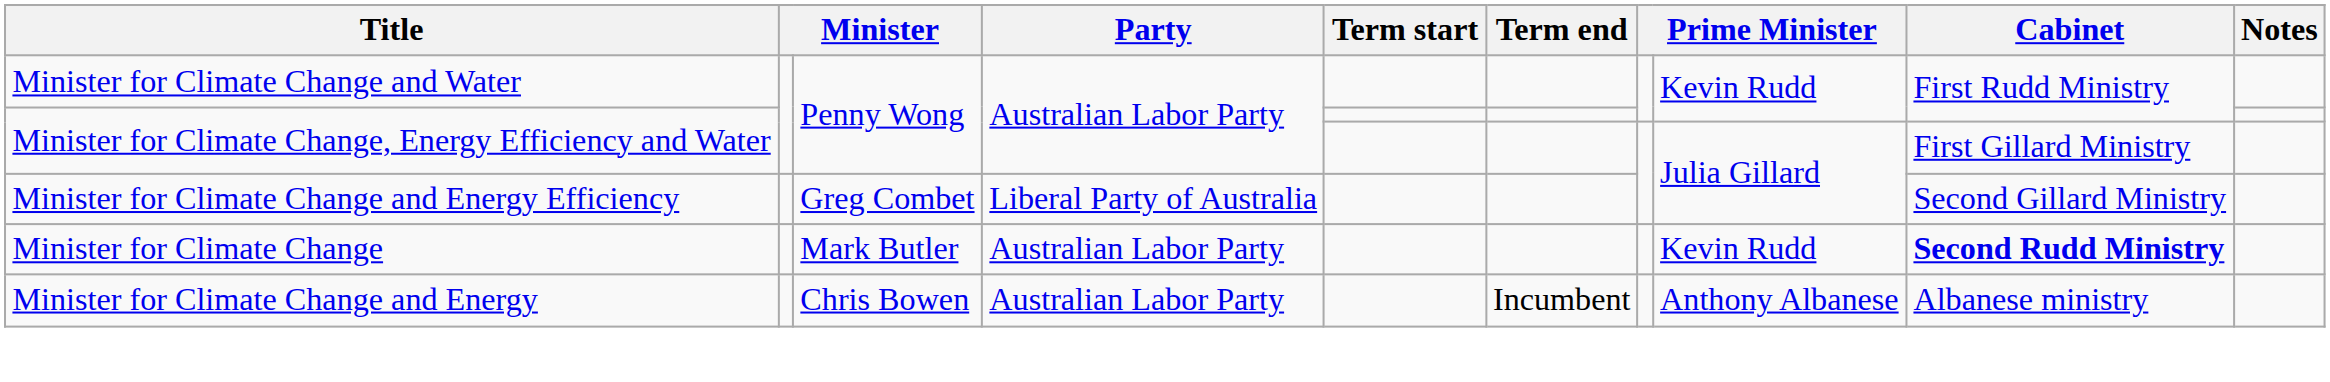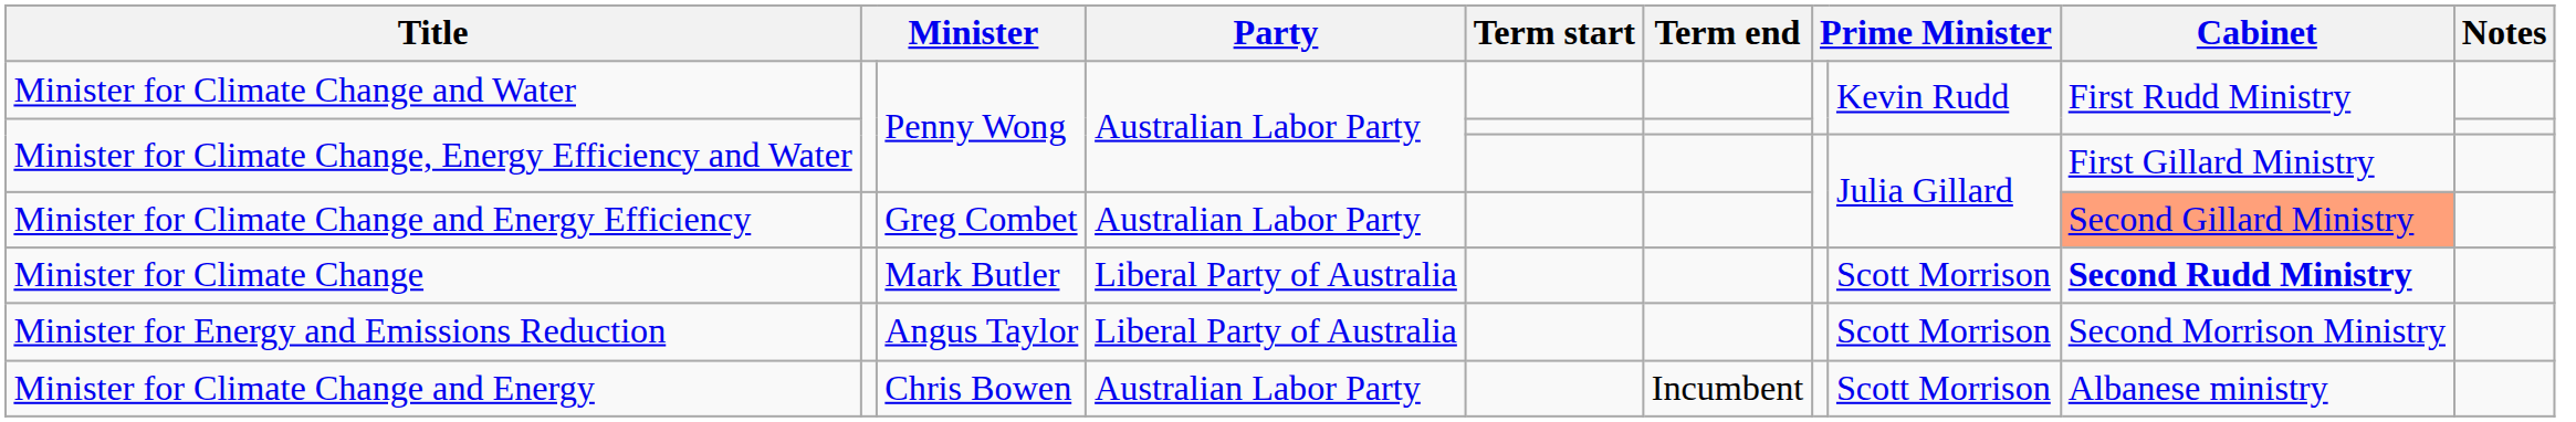Minister for Climate Change and Energy Efficiency | Party: Liberal Party of Australia -> Australian Labor Party
Minister for Climate Change and Energy Efficiency | Cabinet: no background -> lightsalmon background
Minister for Climate Change | Party: Australian Labor Party -> Liberal Party of Australia
Minister for Climate Change | column 8: Kevin Rudd -> Scott Morrison
+ row: Minister for Energy and Emissions Reduction | Angus Taylor | Liberal Party of Australia | Scott Morrison | Second Morrison Ministry
Minister for Climate Change and Energy | column 8: Anthony Albanese -> Scott Morrison
